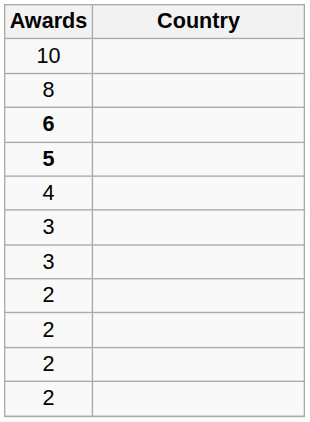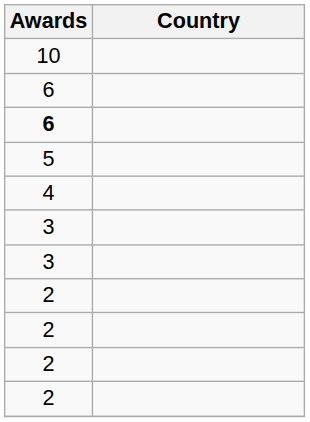row 3 | Awards: 8 -> 6
row 5 | Awards: bold -> normal
